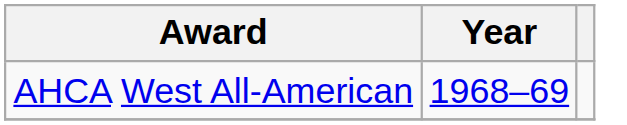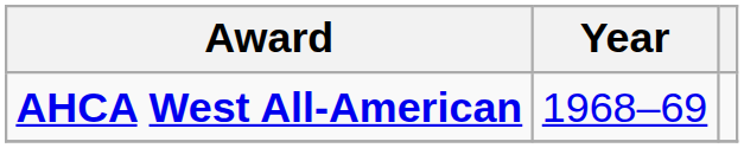row 2 | Award: normal -> bold
